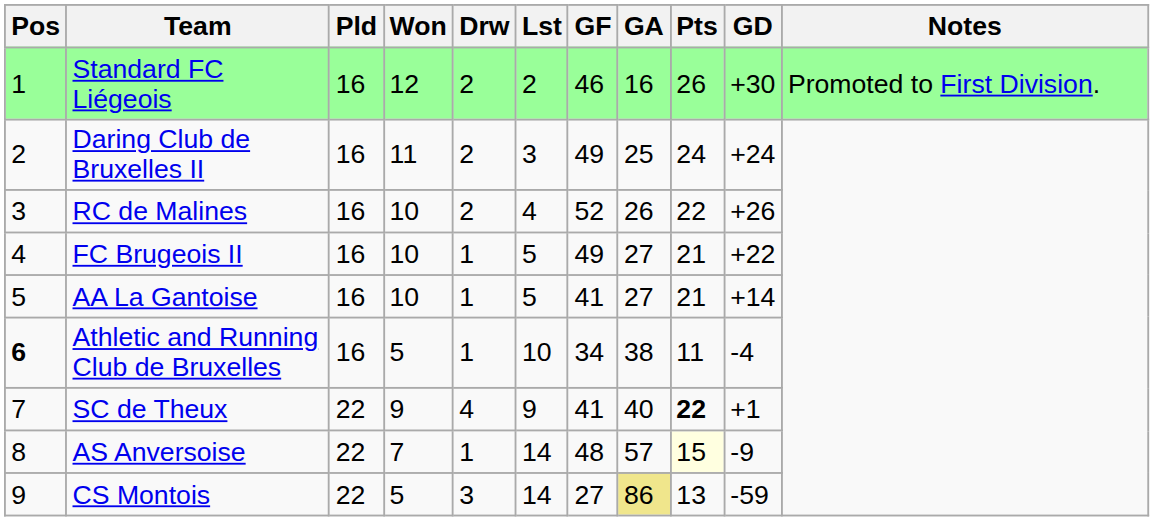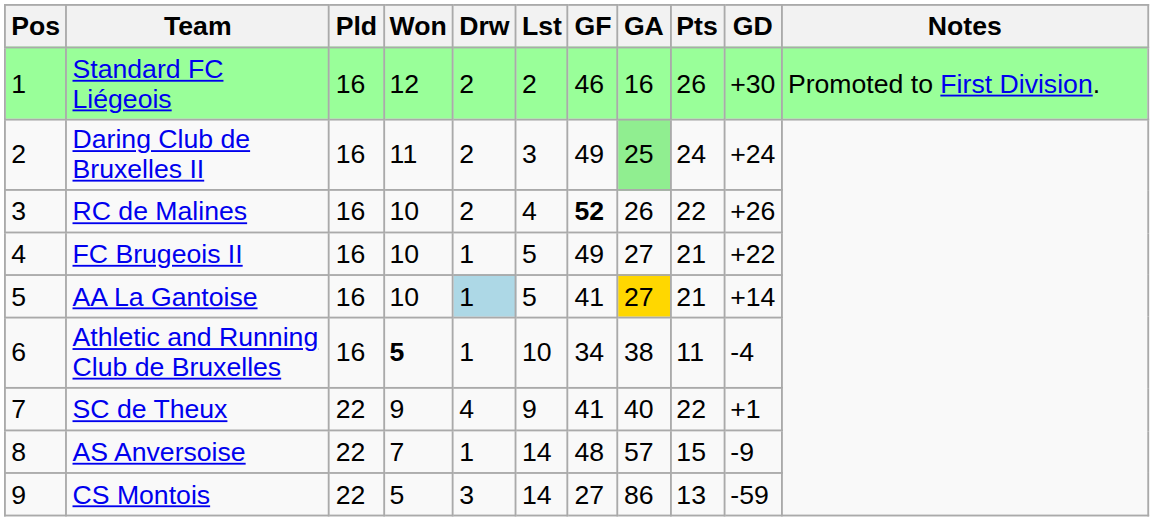Daring Club de Bruxelles II | GA: no background -> lightgreen background
RC de Malines | GF: normal -> bold
AA La Gantoise | Drw: no background -> lightblue background
AA La Gantoise | GA: no background -> gold background
Athletic and Running Club de Bruxelles | Pos: bold -> normal
Athletic and Running Club de Bruxelles | Won: normal -> bold
SC de Theux | Pts: bold -> normal
AS Anversoise | Pts: lightyellow background -> no background
CS Montois | GA: khaki background -> no background
